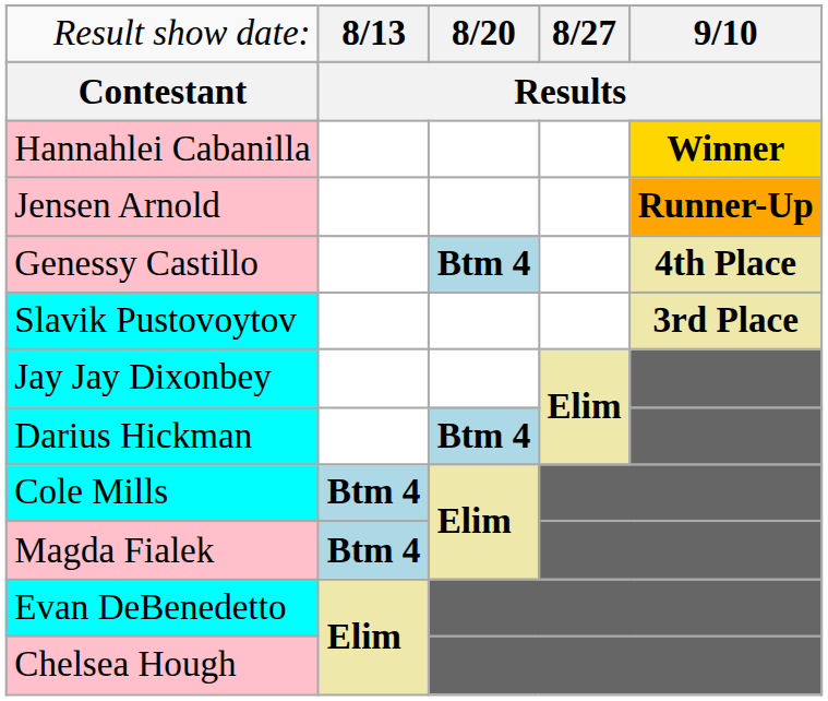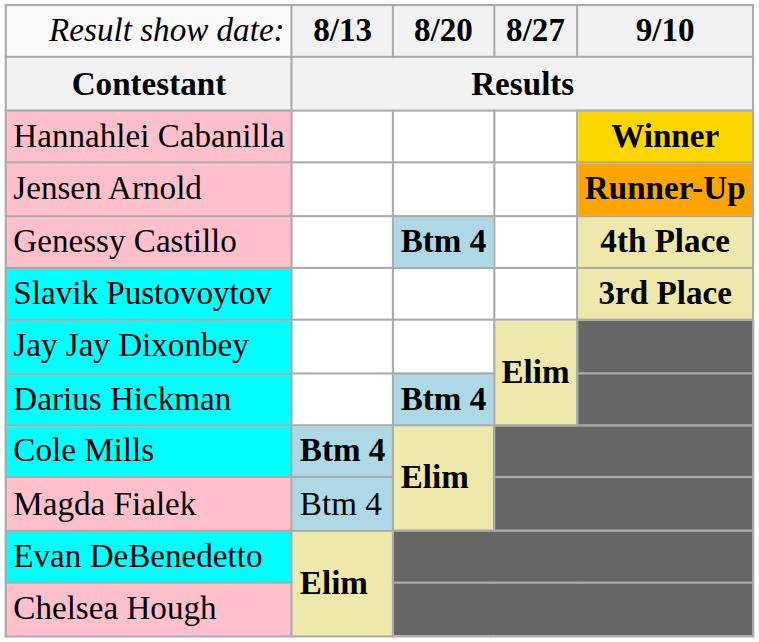Magda Fialek | column 2: bold -> normal
